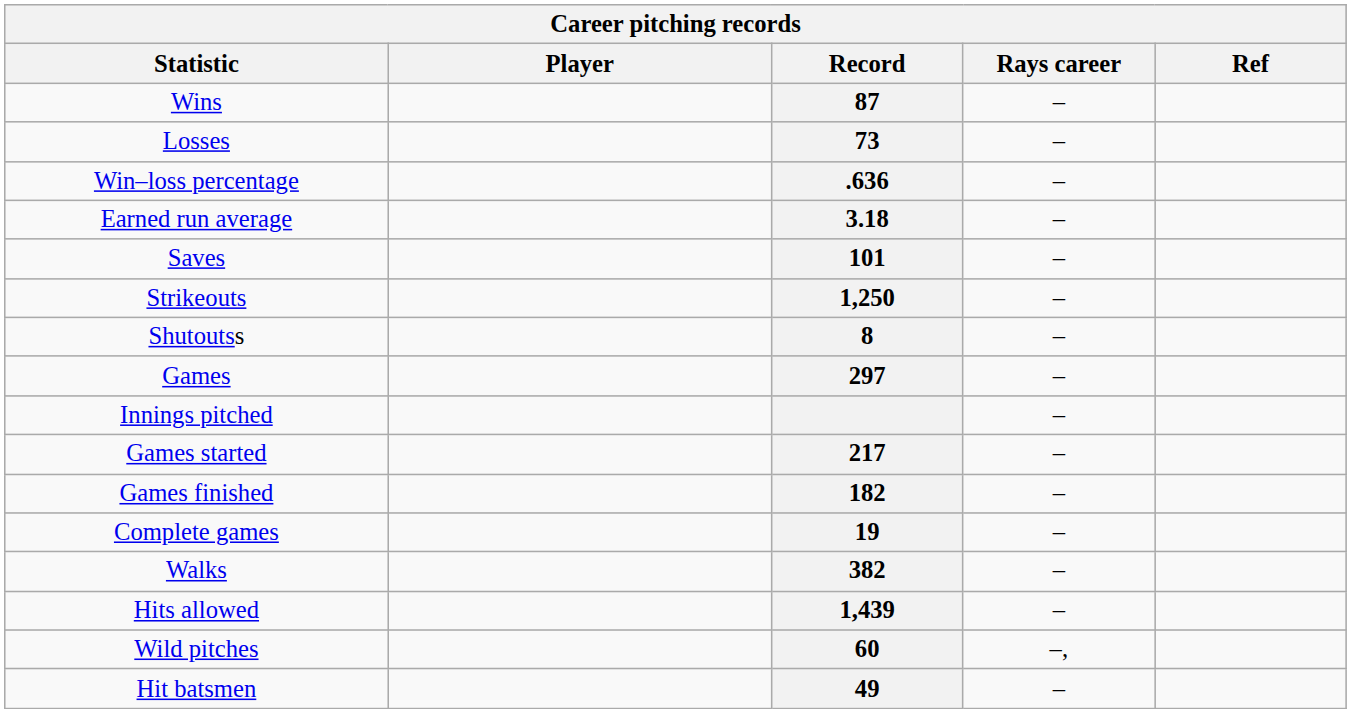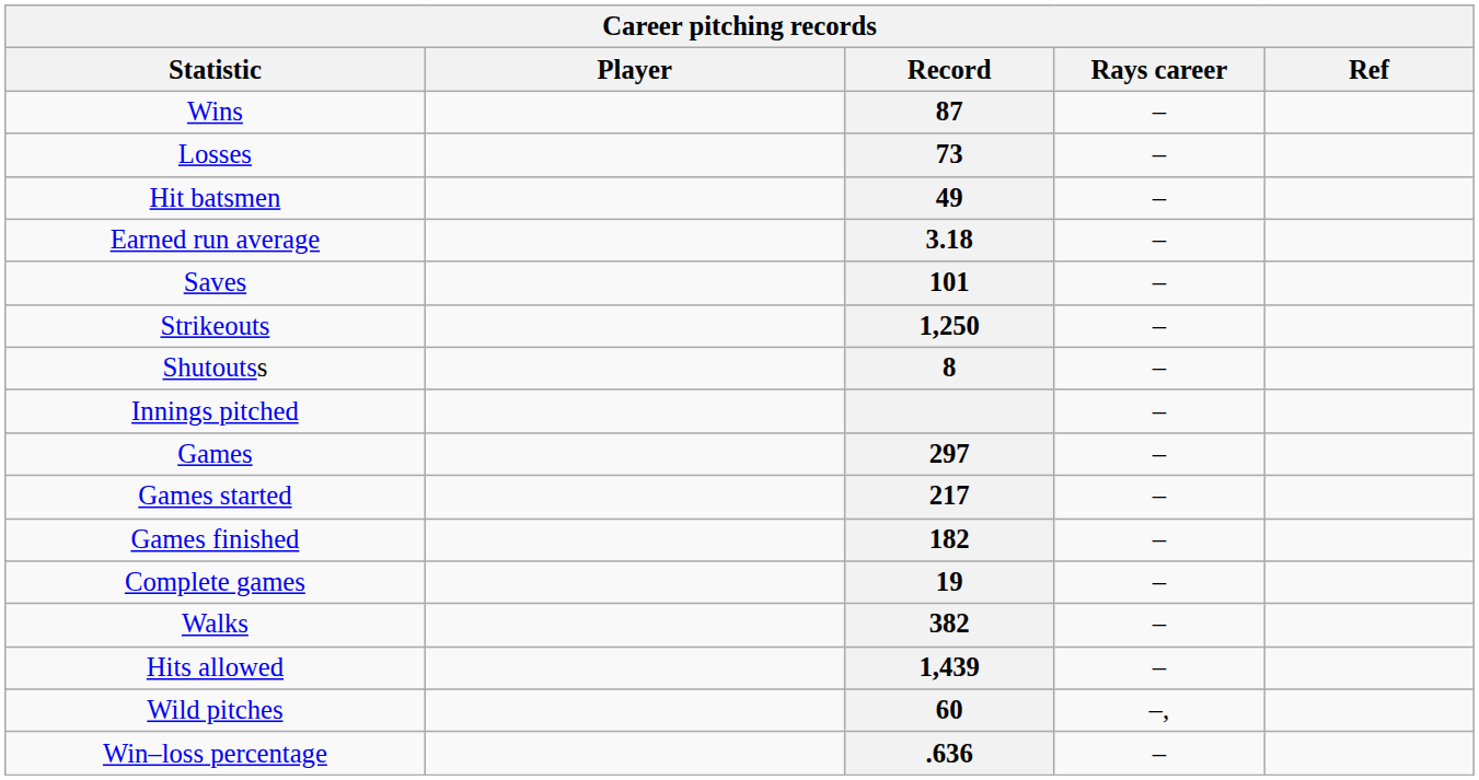rows swapped: Win–loss percentage <-> Hit batsmen
rows swapped: Games <-> Innings pitched
